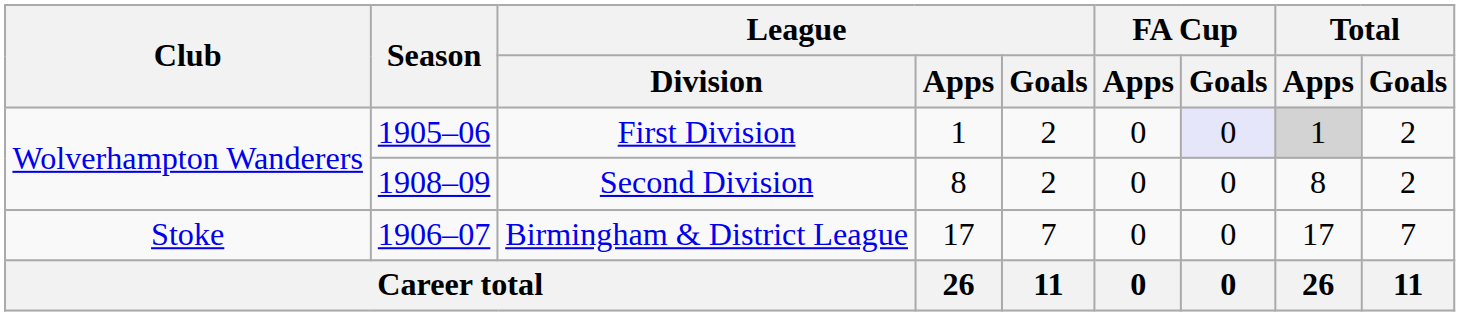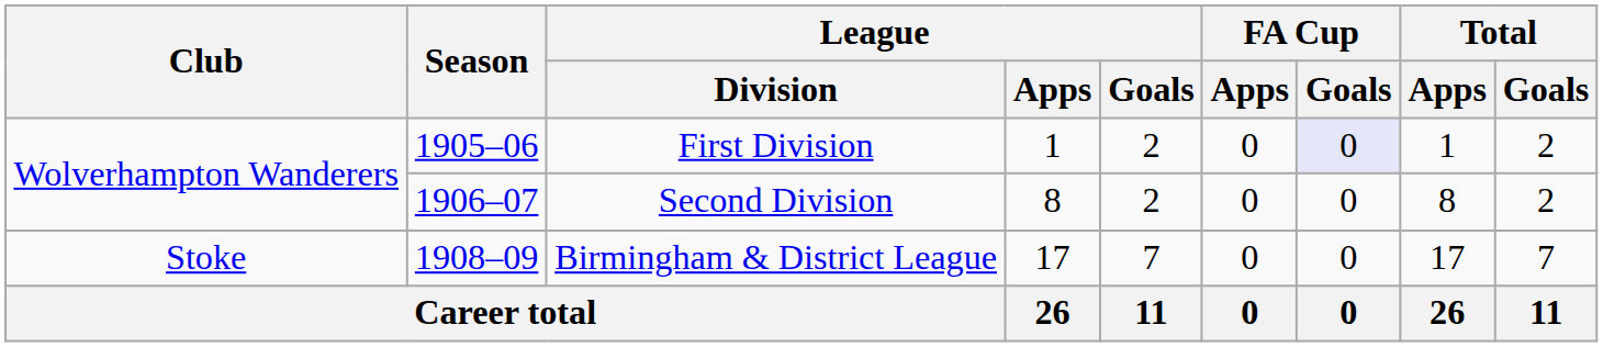First Division | Total / Apps: lightgrey background -> no background
Second Division | Season: 1908–09 -> 1906–07
Birmingham & District League | Season: 1906–07 -> 1908–09
